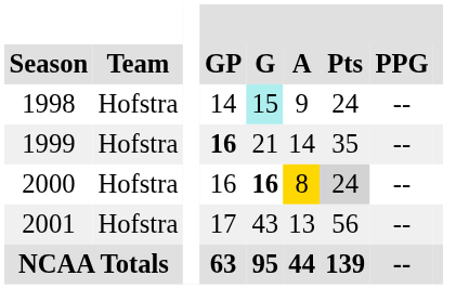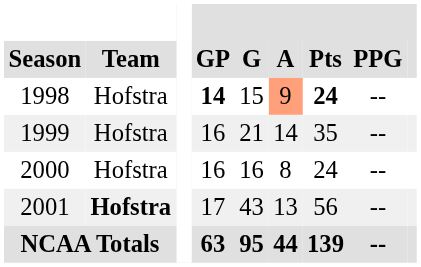1998 | GP: normal -> bold
1998 | G: paleturquoise background -> no background
1998 | A: no background -> lightsalmon background
1998 | Pts: normal -> bold
1999 | GP: bold -> normal
2000 | G: bold -> normal
2000 | A: gold background -> no background
2000 | Pts: lightgrey background -> no background
2001 | Team: normal -> bold
